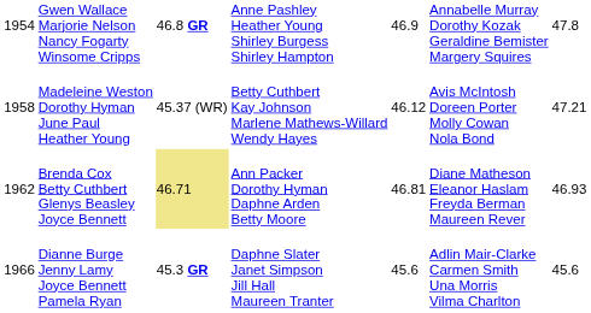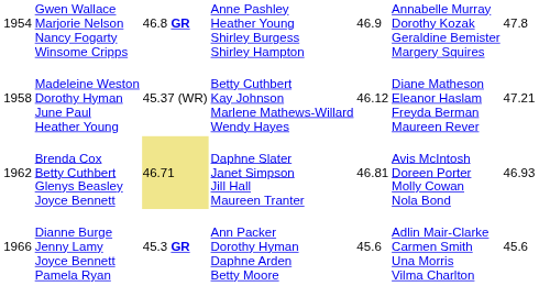Madeleine Weston Dorothy Hyman June Paul Heather Young | column 6: Avis McIntosh Doreen Porter Molly Cowan Nola Bond -> Diane Matheson Eleanor Haslam Freyda Berman Maureen Rever
Brenda Cox Betty Cuthbert Glenys Beasley Joyce Bennett | column 4: Ann Packer Dorothy Hyman Daphne Arden Betty Moore -> Daphne Slater Janet Simpson Jill Hall Maureen Tranter
Brenda Cox Betty Cuthbert Glenys Beasley Joyce Bennett | column 6: Diane Matheson Eleanor Haslam Freyda Berman Maureen Rever -> Avis McIntosh Doreen Porter Molly Cowan Nola Bond
Dianne Burge Jenny Lamy Joyce Bennett Pamela Ryan | column 4: Daphne Slater Janet Simpson Jill Hall Maureen Tranter -> Ann Packer Dorothy Hyman Daphne Arden Betty Moore
